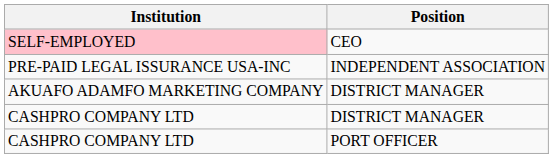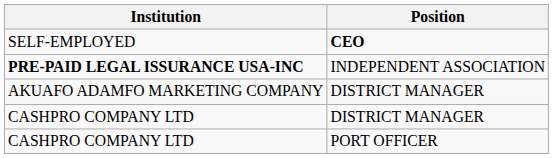row 2 | Institution: pink background -> no background
row 2 | Position: normal -> bold
row 3 | Institution: normal -> bold
